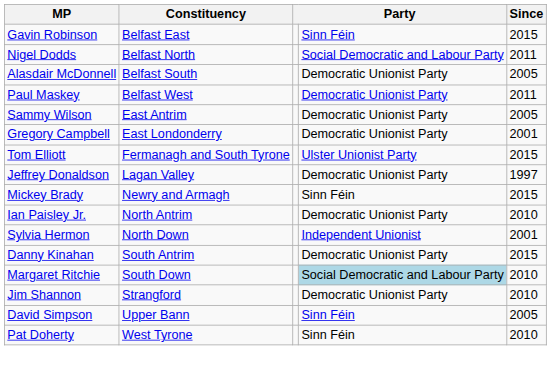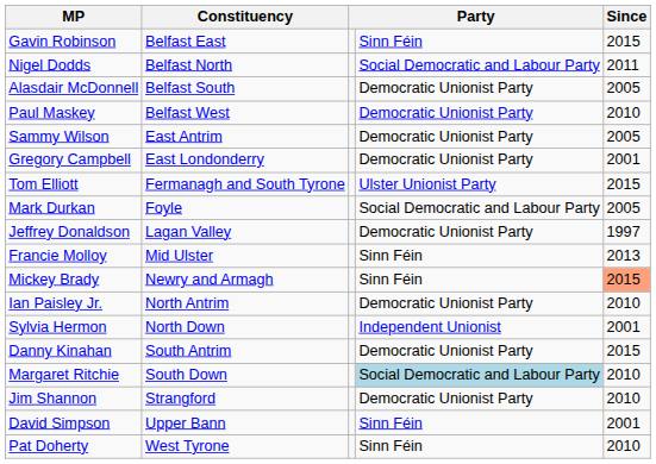Paul Maskey | Since: 2011 -> 2010
+ row: Mark Durkan | Foyle | Social Democratic and Labour Party | 2005
+ row: Francie Molloy | Mid Ulster | Sinn Féin | 2013
Mickey Brady | Since: no background -> lightsalmon background
David Simpson | Since: 2005 -> 2001
